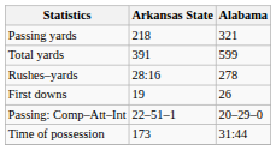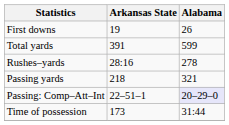rows swapped: First downs <-> Passing yards
Passing: Comp–Att–Int | Alabama: no background -> lavender background
